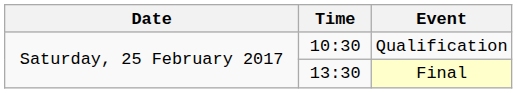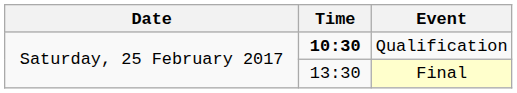Qualification | Time: normal -> bold
